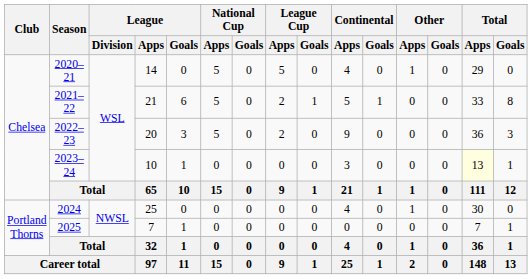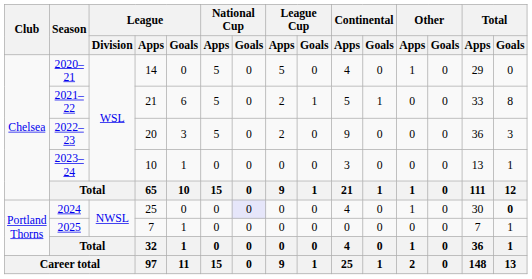2023–24 | Total / Apps: lightyellow background -> no background
2024 | National Cup / Goals: no background -> lavender background
2024 | Total / Goals: normal -> bold
